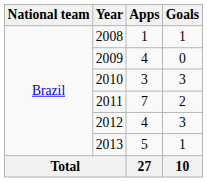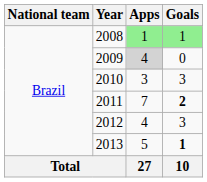2008 | Apps: no background -> lightgreen background
2008 | Goals: no background -> lightgreen background
2009 | Apps: no background -> lightgrey background
2011 | Goals: normal -> bold
2013 | Goals: normal -> bold
